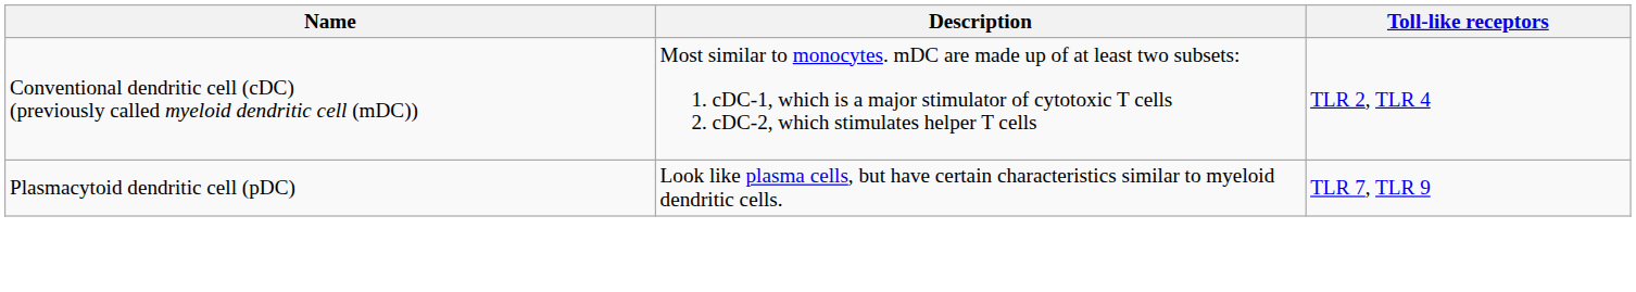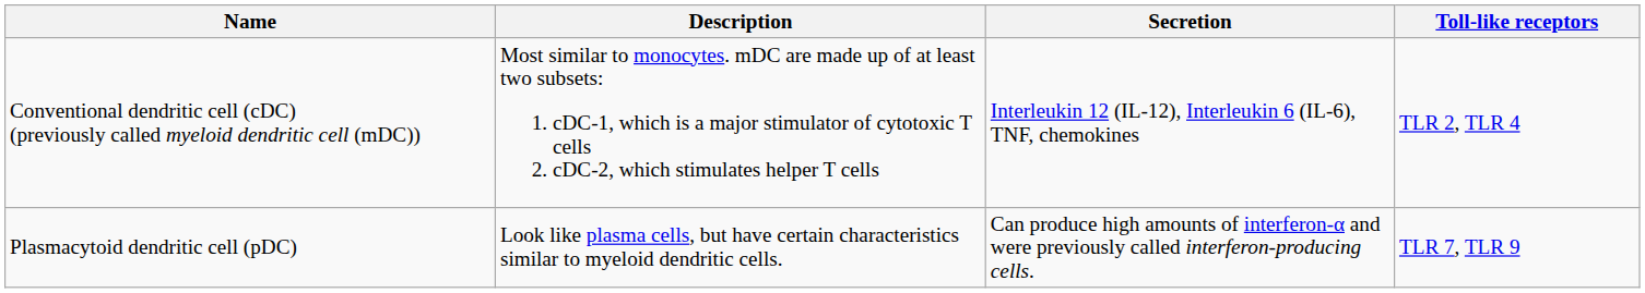+ column: Secretion | Interleukin 12 (IL-12), Interleukin 6 (IL-6), TNF, chemokines | Can produce high amounts of interferon-α and were previously called interferon-producing cells.
